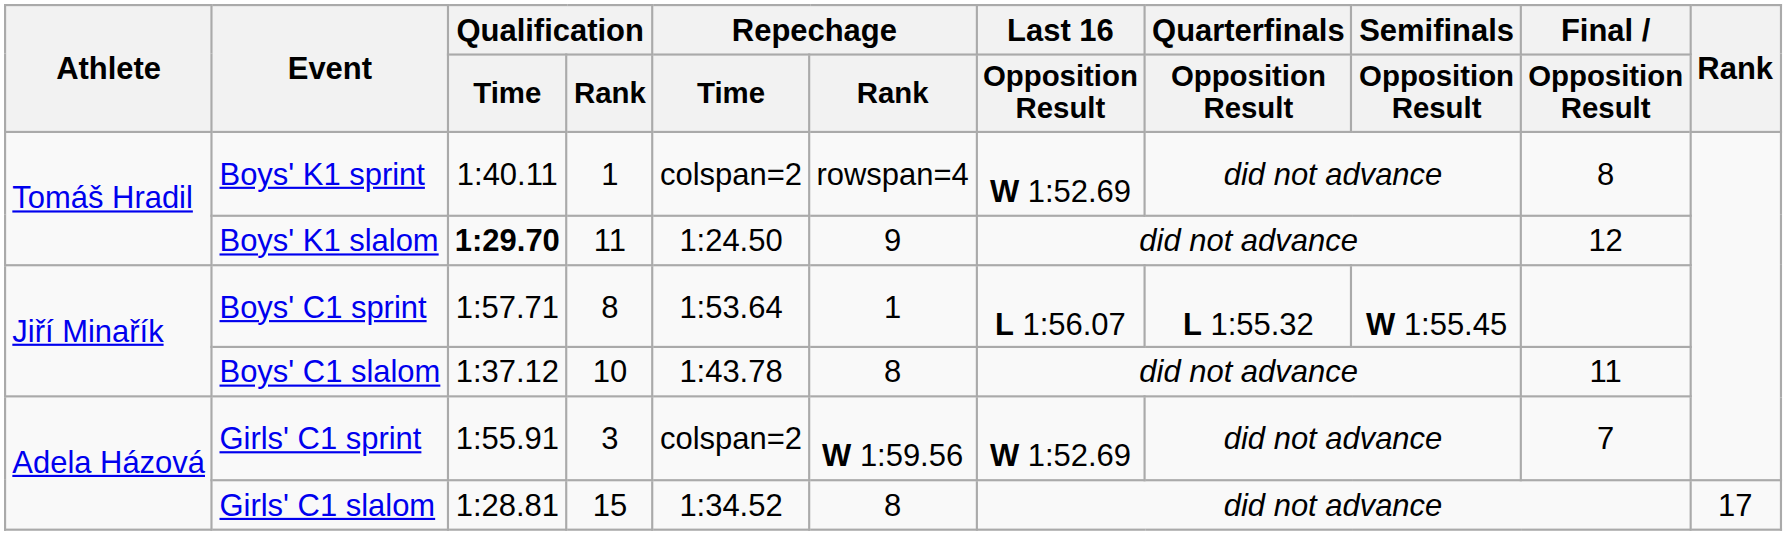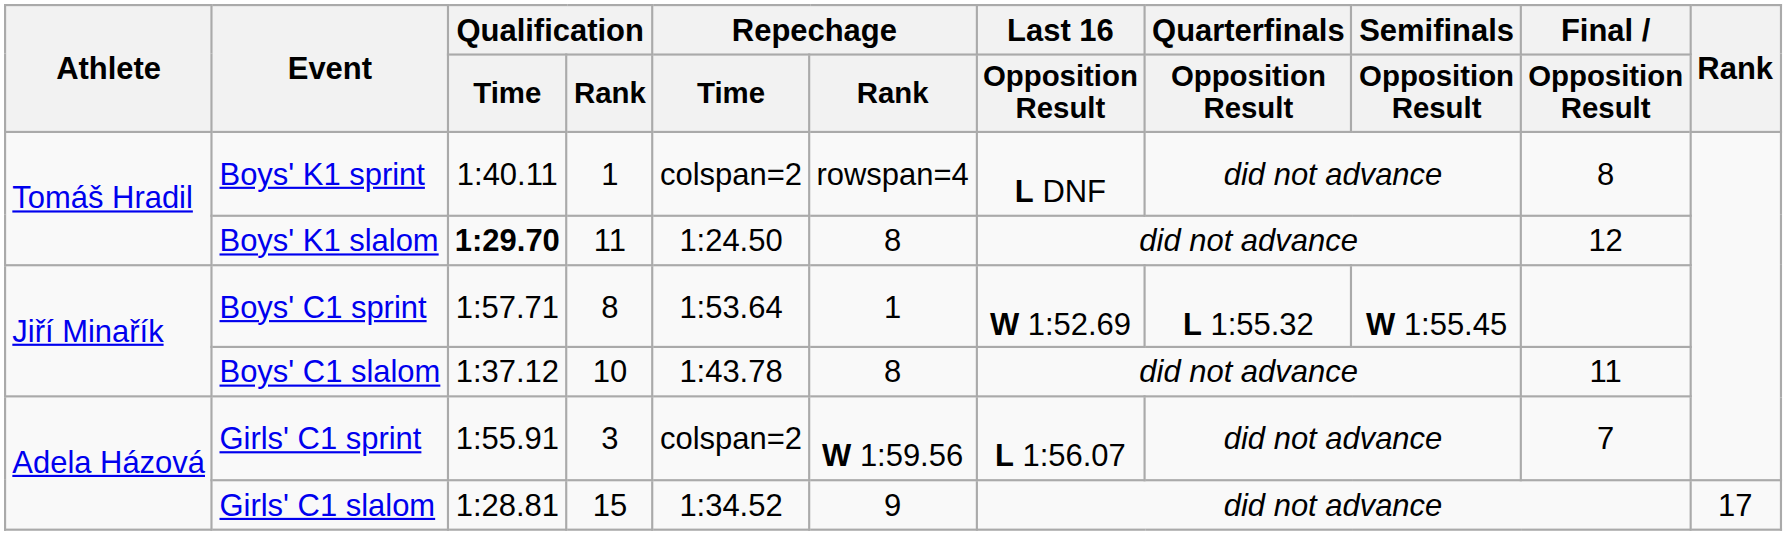Boys' K1 sprint | Last 16 / Opposition Result: W 1:52.69 -> L DNF
Boys' K1 slalom | Repechage / Rank: 9 -> 8
Boys' C1 sprint | Last 16 / Opposition Result: L 1:56.07 -> W 1:52.69
Girls' C1 sprint | Last 16 / Opposition Result: W 1:52.69 -> L 1:56.07
Girls' C1 slalom | Repechage / Rank: 8 -> 9
